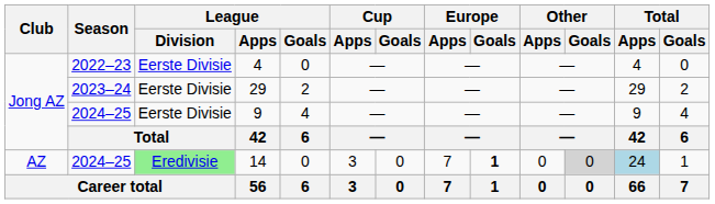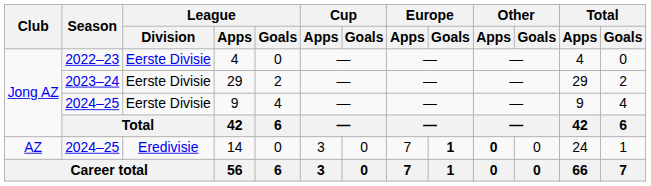14 | League / Division: lightgreen background -> no background
14 | Other / Apps: normal -> bold
14 | Other / Goals: lightgrey background -> no background
14 | Total / Apps: lightblue background -> no background
